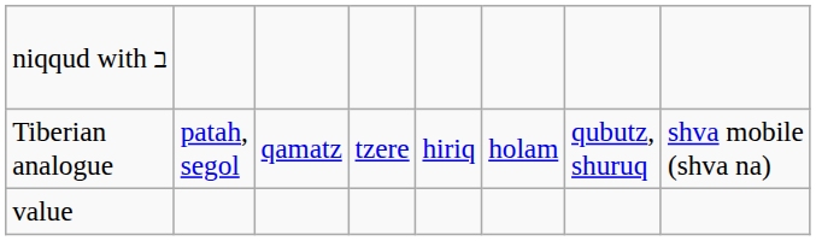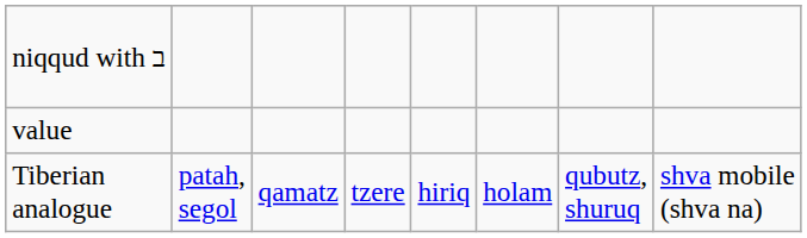rows swapped: Tiberian analogue <-> value
